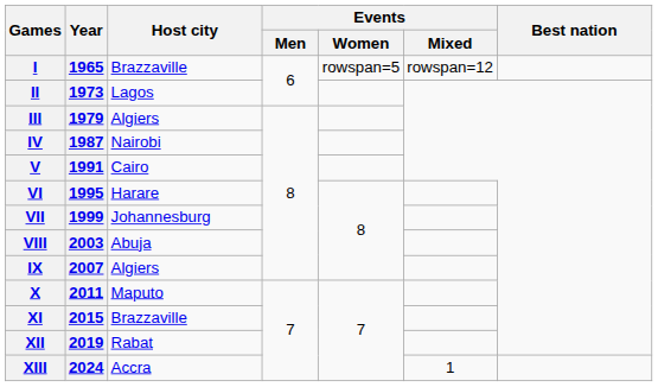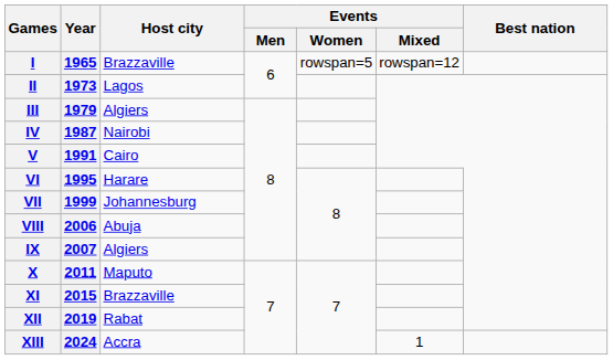VIII | Year: 2003 -> 2006
